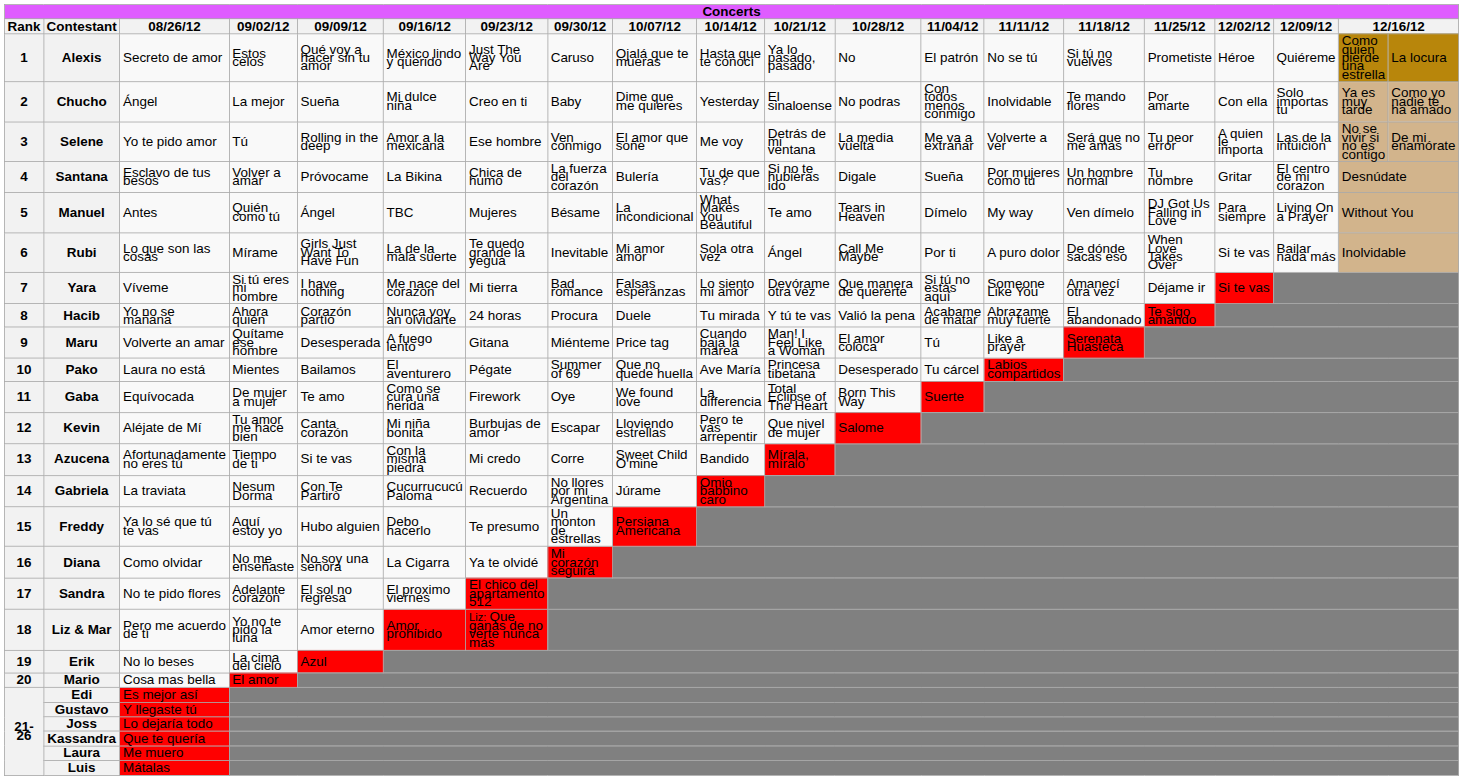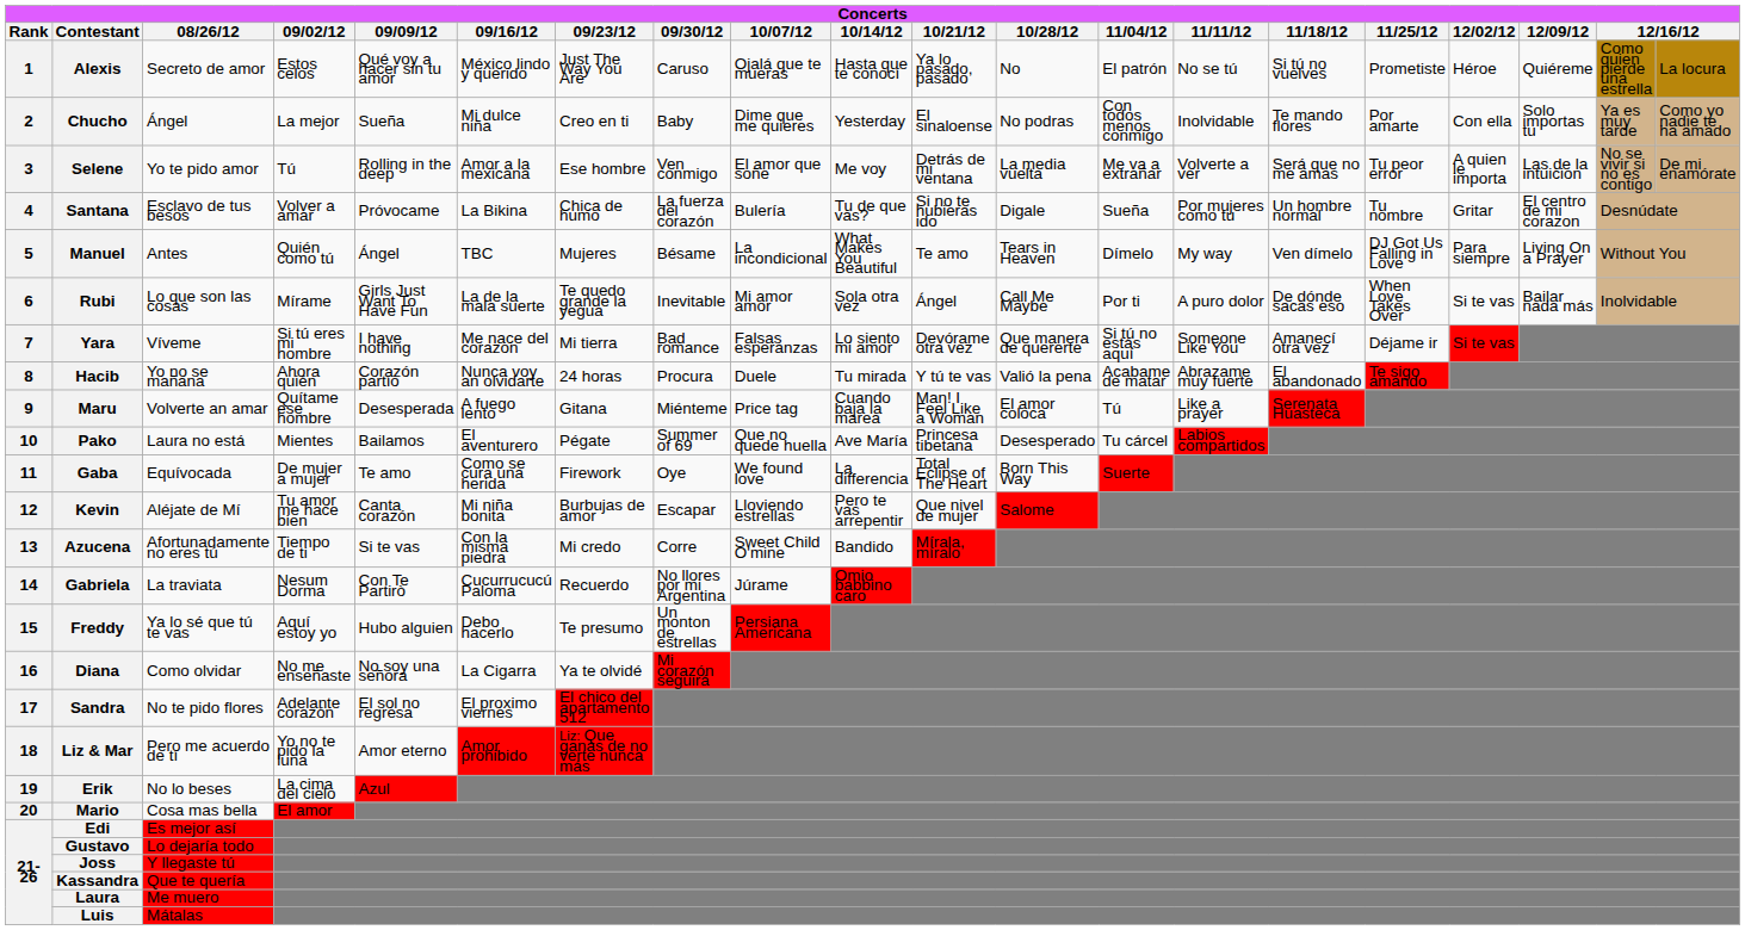Gustavo | Concerts / 08/26/12: Y llegaste tú -> Lo dejaría todo
Joss | Concerts / 08/26/12: Lo dejaría todo -> Y llegaste tú
